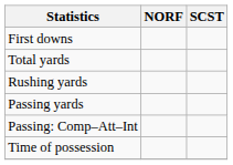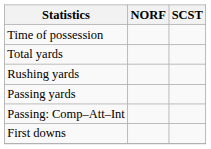rows swapped: First downs <-> Time of possession
